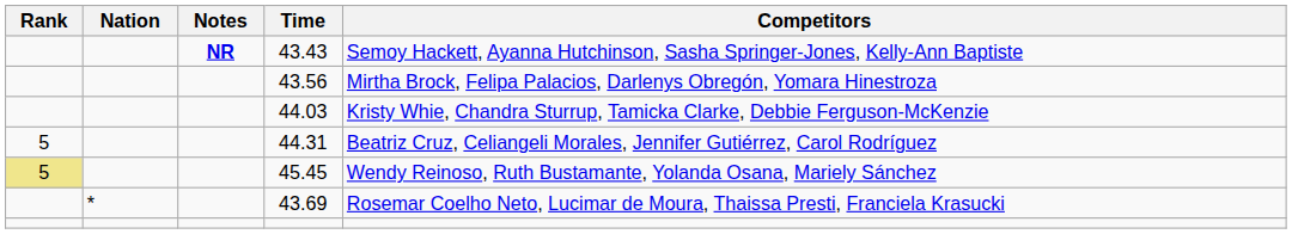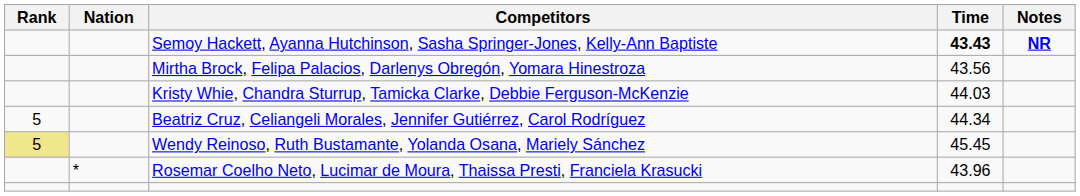columns swapped: Competitors <-> Notes
row 2 | Time: normal -> bold
row 5 | Time: 44.31 -> 44.34
row 7 | Time: 43.69 -> 43.96
